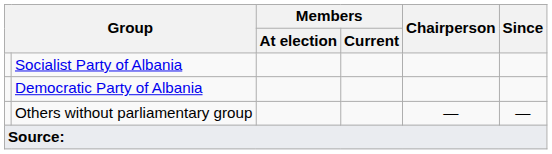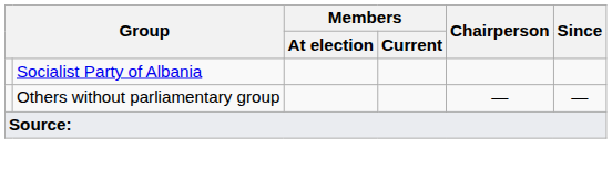- row: Democratic Party of Albania
